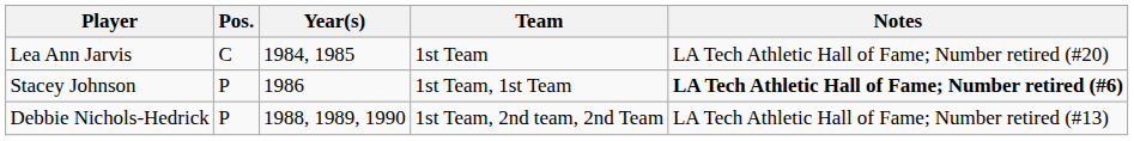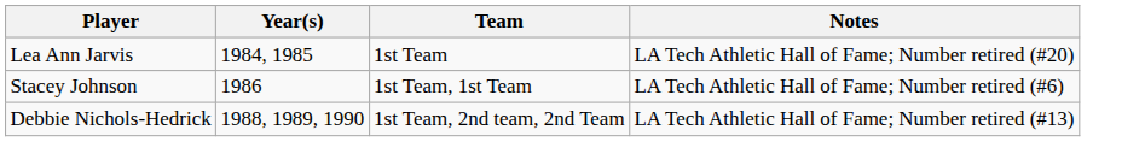- column: Pos. | C | P | P
Stacey Johnson | Notes: bold -> normal
